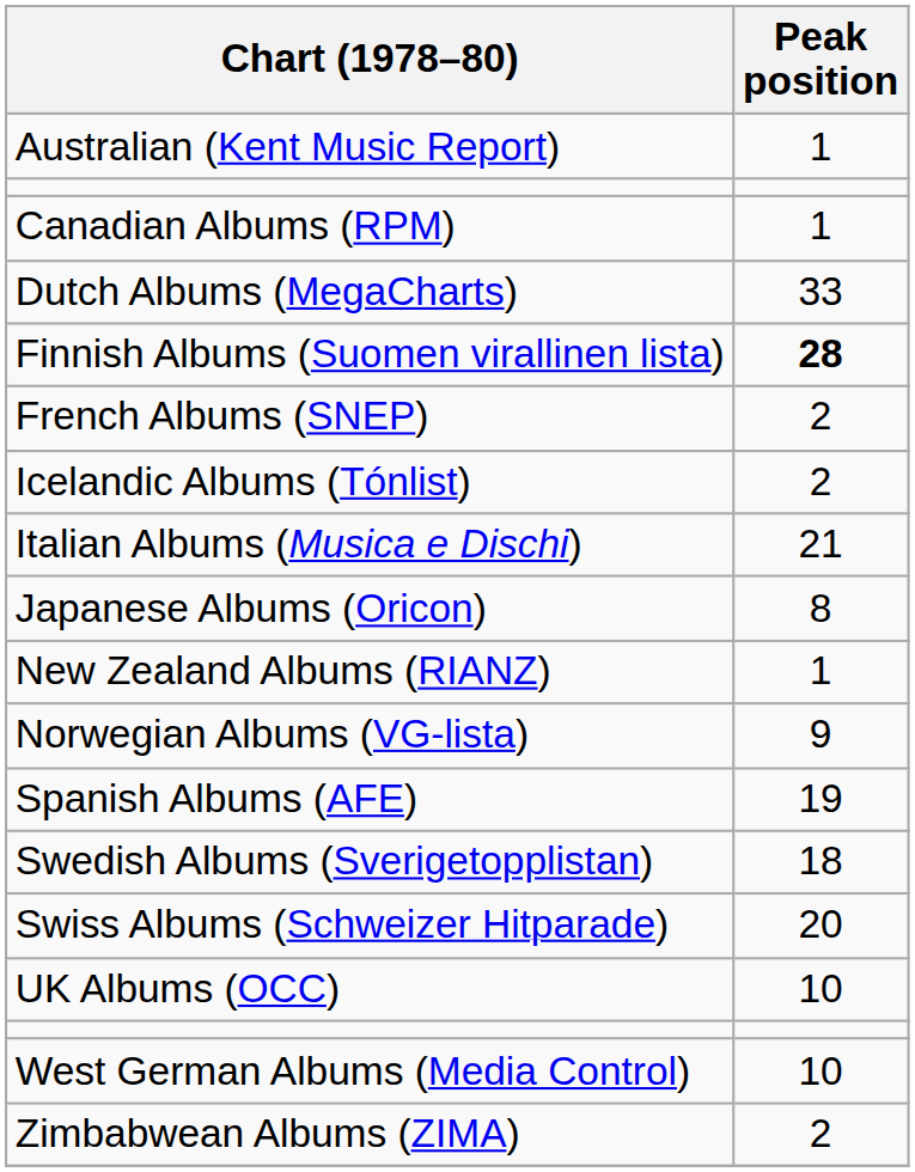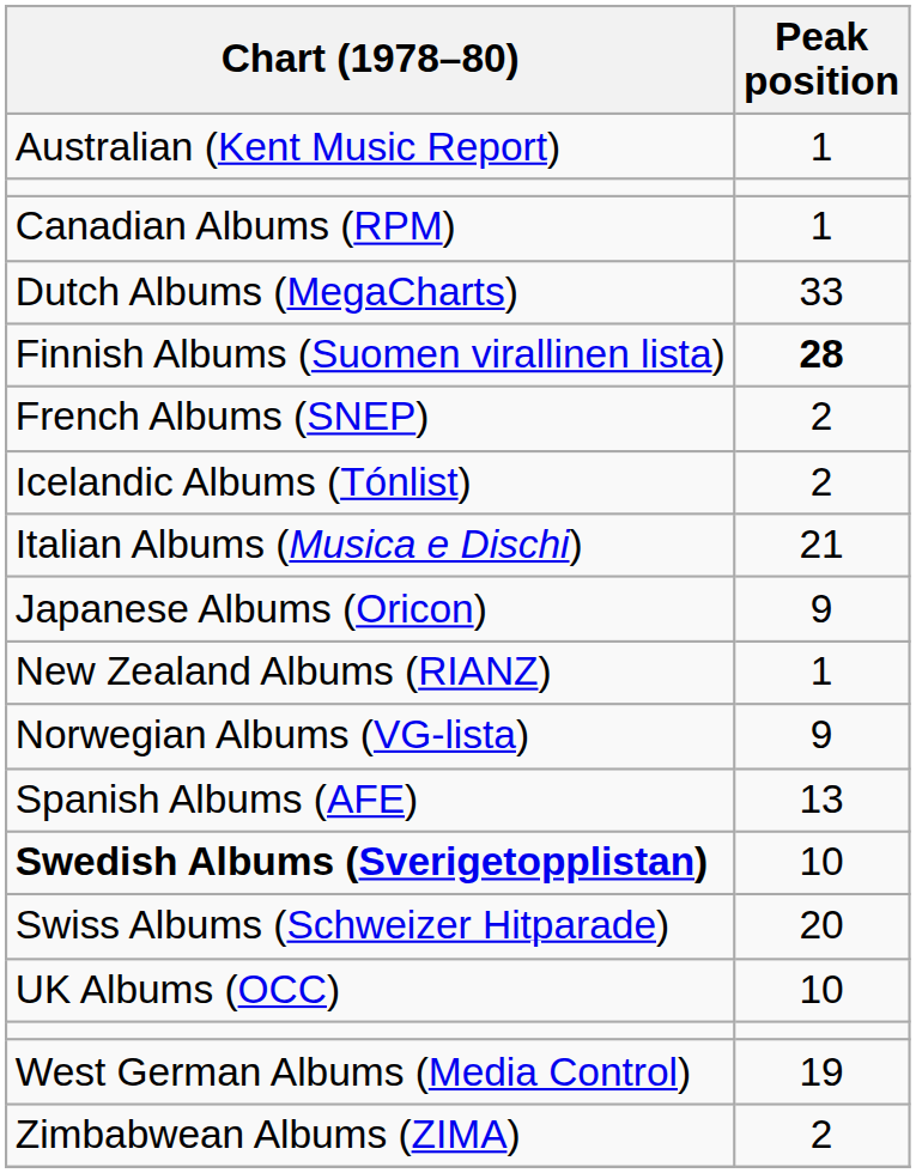row 10 | Peak position: 8 -> 9
row 13 | Peak position: 19 -> 13
row 14 | Chart (1978–80): normal -> bold
row 14 | Peak position: 18 -> 10
row 18 | Peak position: 10 -> 19
